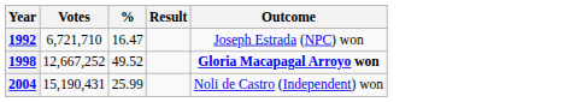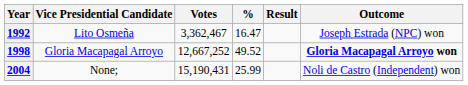+ column: Vice Presidential Candidate | Lito Osmeña | Gloria Macapagal Arroyo | None;
1992 | Votes: 6,721,710 -> 3,362,467
